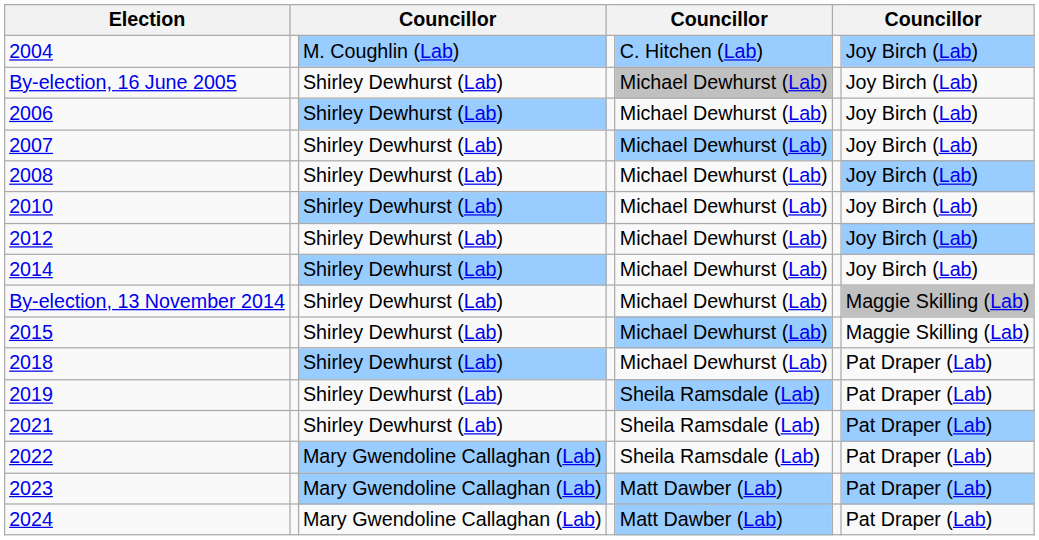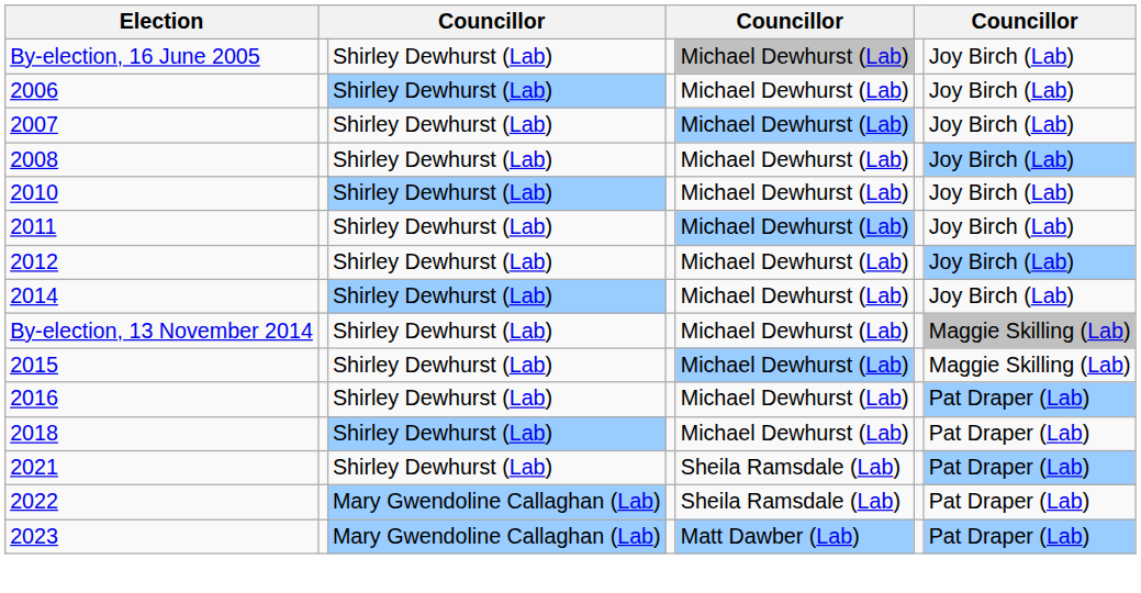- row: 2004 | M. Coughlin (Lab) | C. Hitchen (Lab) | Joy Birch (Lab)
+ row: 2011 | Shirley Dewhurst (Lab) | Michael Dewhurst (Lab) | Joy Birch (Lab)
+ row: 2016 | Shirley Dewhurst (Lab) | Michael Dewhurst (Lab) | Pat Draper (Lab)
- row: 2019 | Shirley Dewhurst (Lab) | Sheila Ramsdale (Lab) | Pat Draper (Lab)
- row: 2024 | Mary Gwendoline Callaghan (Lab) | Matt Dawber (Lab) | Pat Draper (Lab)
